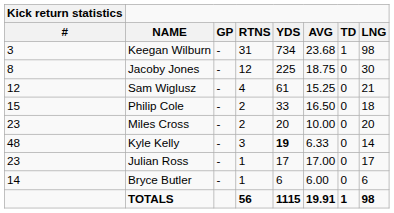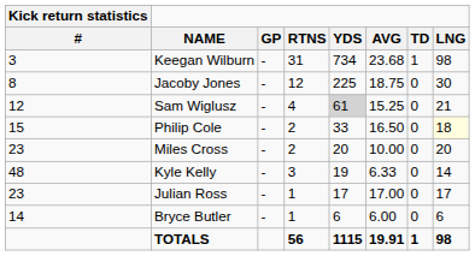Sam Wiglusz | YDS: no background -> lightgrey background
Philip Cole | LNG: no background -> lightyellow background
Kyle Kelly | YDS: bold -> normal
